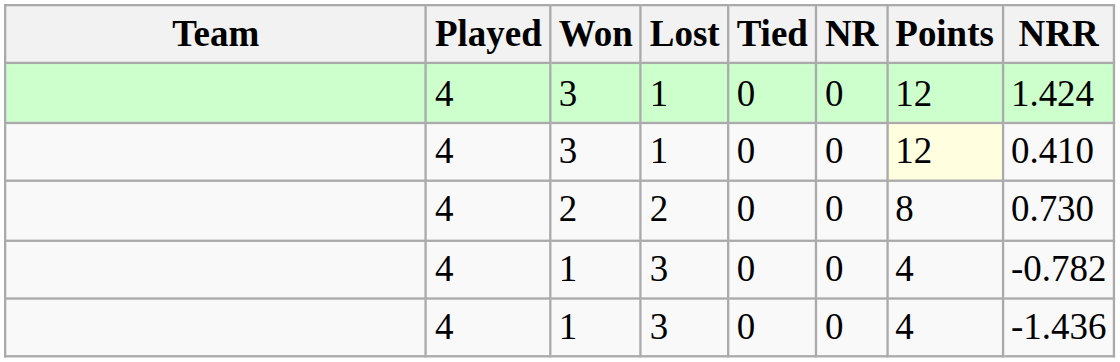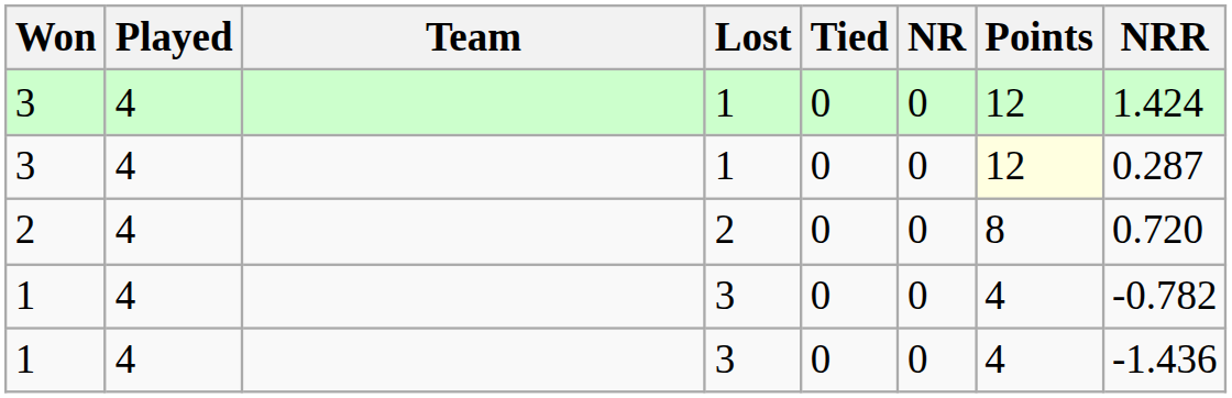columns swapped: Team <-> Won
row 3 | NRR: 0.410 -> 0.287
row 4 | NRR: 0.730 -> 0.720
